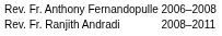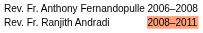Rev. Fr. Ranjith Andradi | column 2: no background -> lightsalmon background
